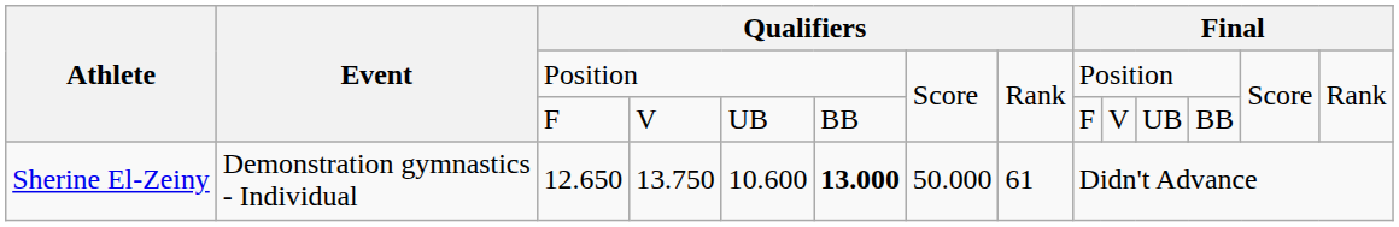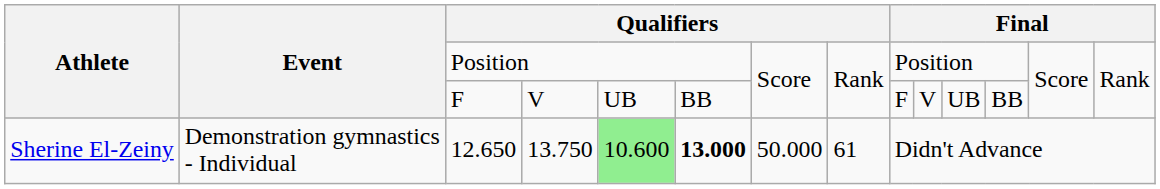12.650 | column 5: no background -> lightgreen background
